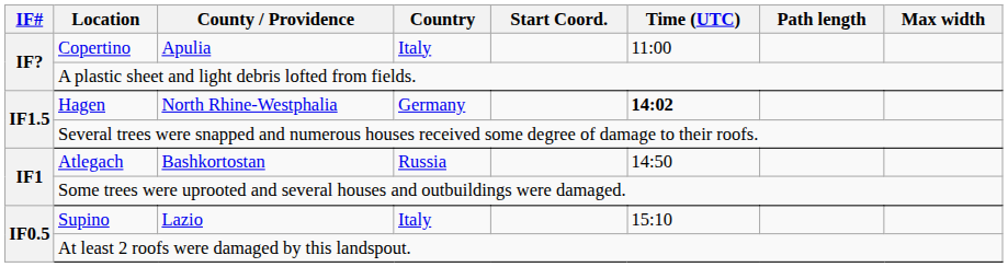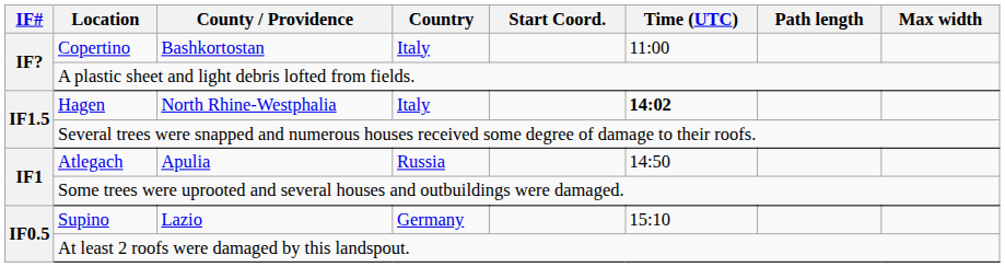Copertino | County / Providence: Apulia -> Bashkortostan
Hagen | Country: Germany -> Italy
Atlegach | County / Providence: Bashkortostan -> Apulia
Supino | Country: Italy -> Germany
